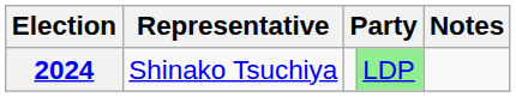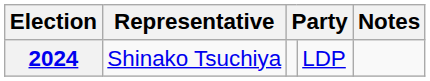2024 | column 4: lightgreen background -> no background
